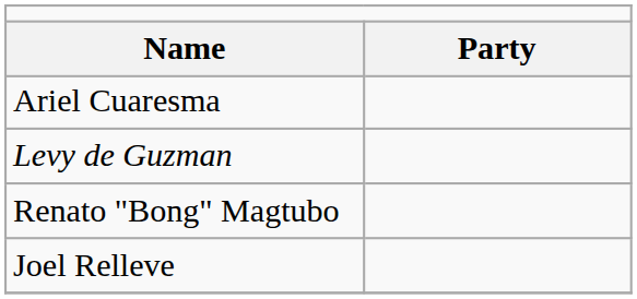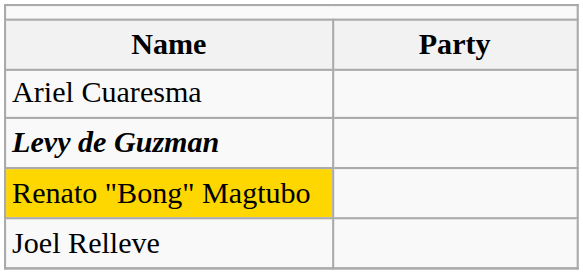Levy de Guzman | column 1: normal -> bold
Renato "Bong" Magtubo | column 1: no background -> gold background
